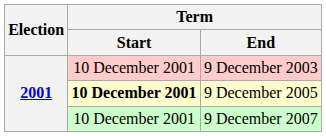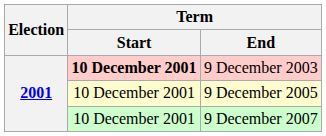9 December 2003 | Term / Start: normal -> bold
9 December 2005 | Term / Start: bold -> normal
